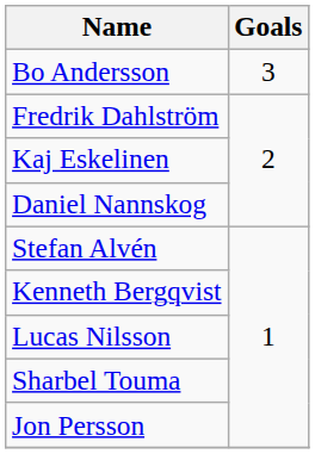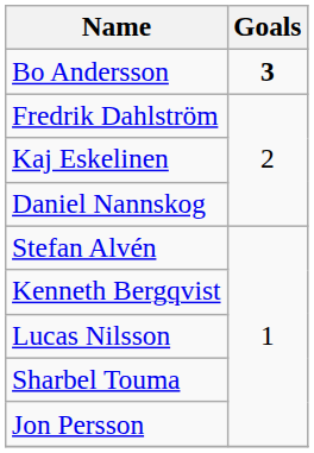Bo Andersson | Goals: normal -> bold
